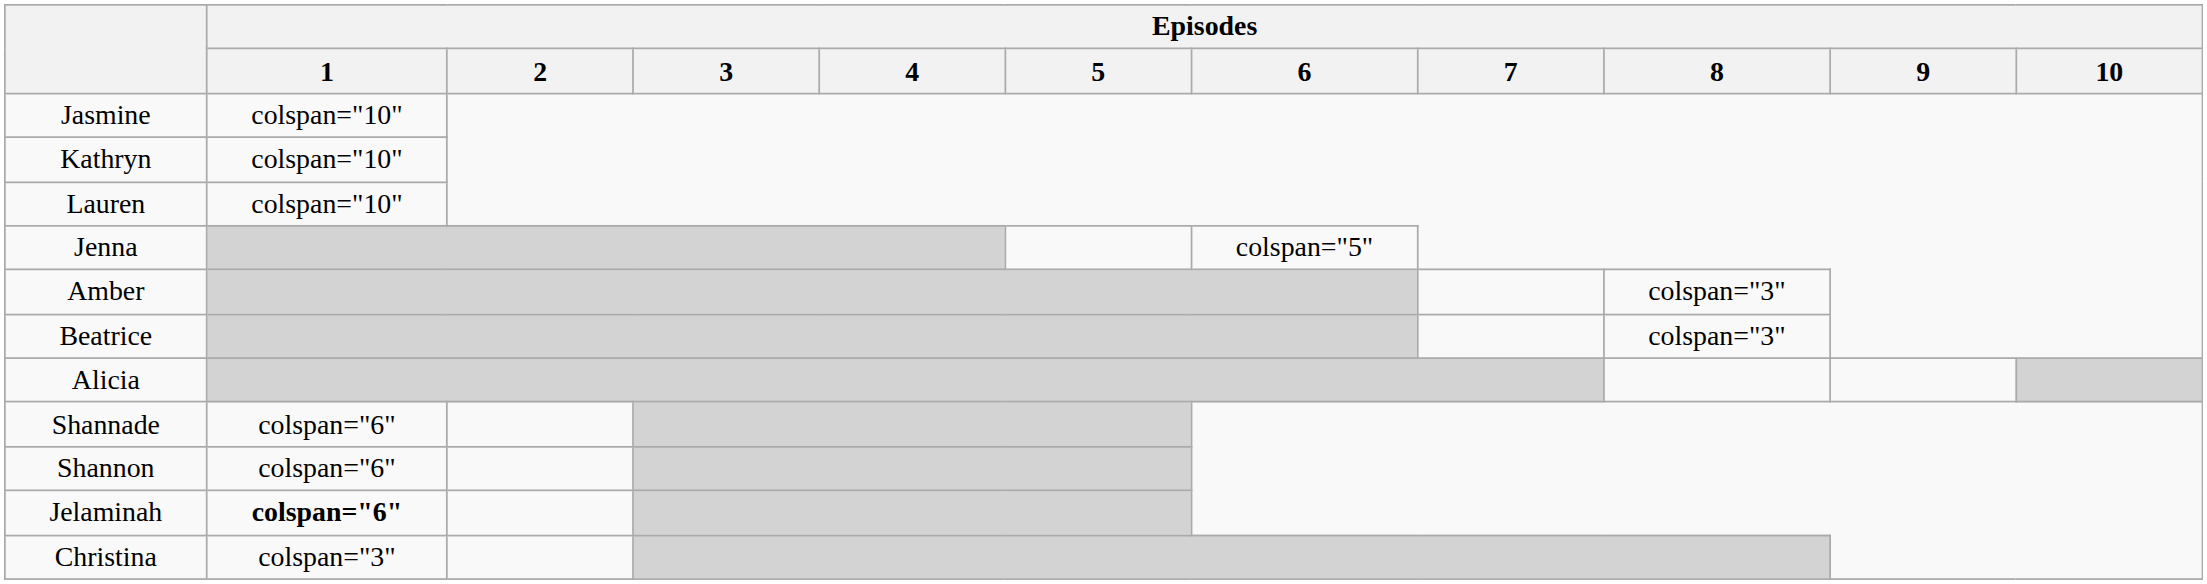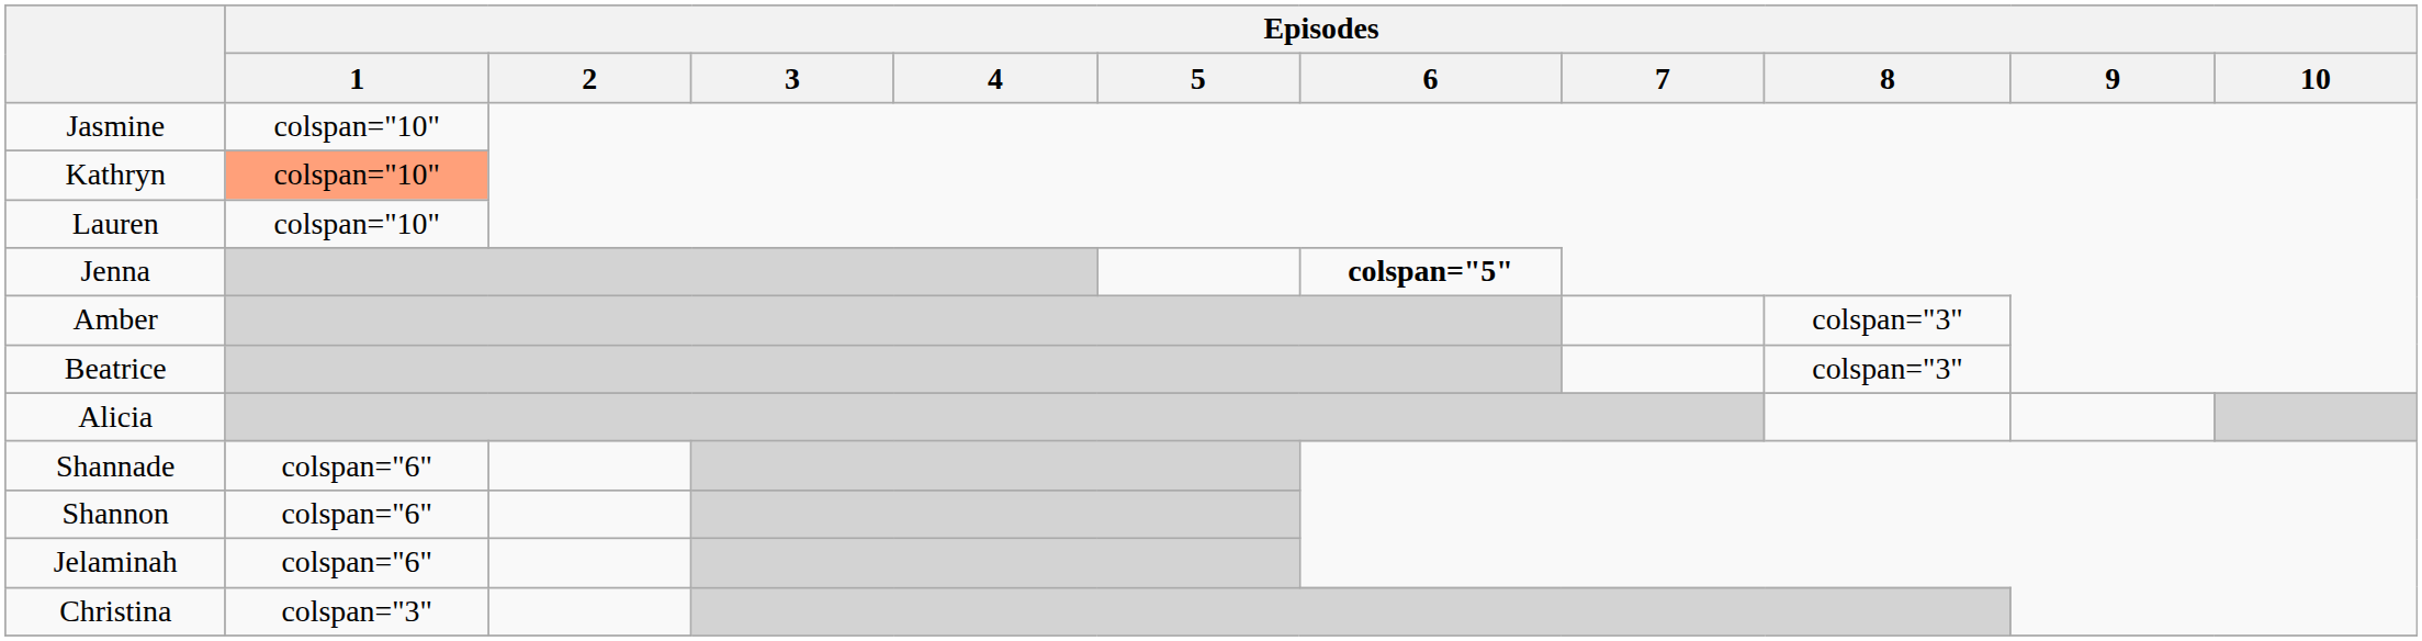Kathryn | Episodes / 1: no background -> lightsalmon background
Jenna | Episodes / 6: normal -> bold
Jelaminah | Episodes / 1: bold -> normal
